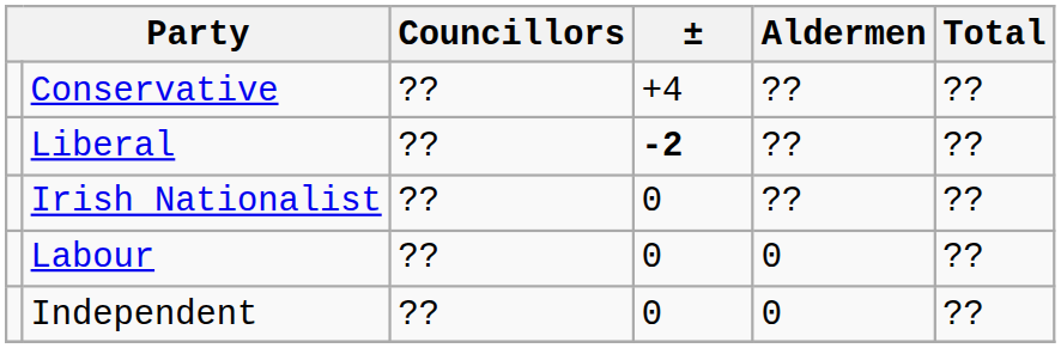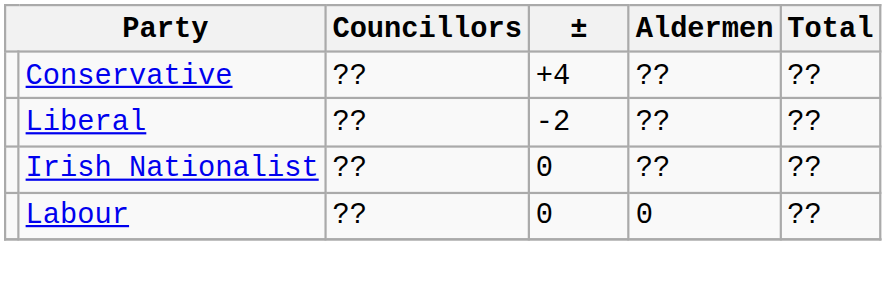Liberal | ±: bold -> normal
- row: Independent | ?? | 0 | 0 | ??
